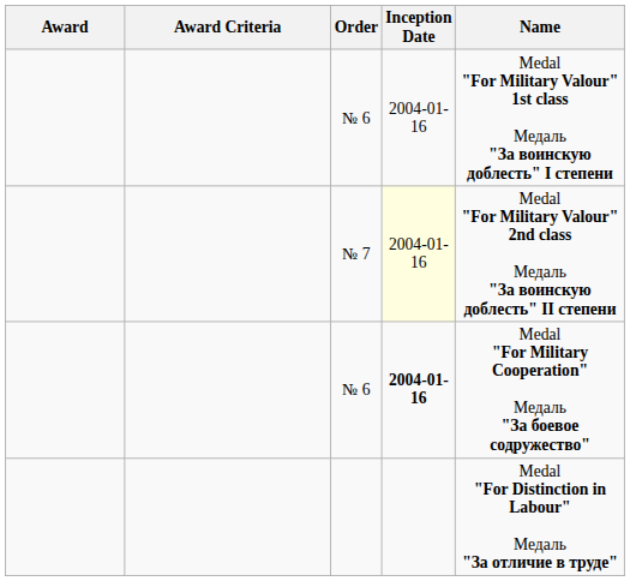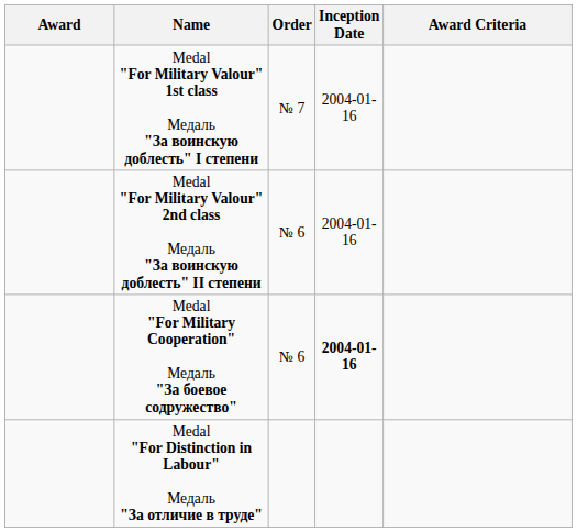columns swapped: Name <-> Award Criteria
row 2 | Order: № 6 -> № 7
row 3 | Order: № 7 -> № 6
row 3 | Inception Date: lightyellow background -> no background
